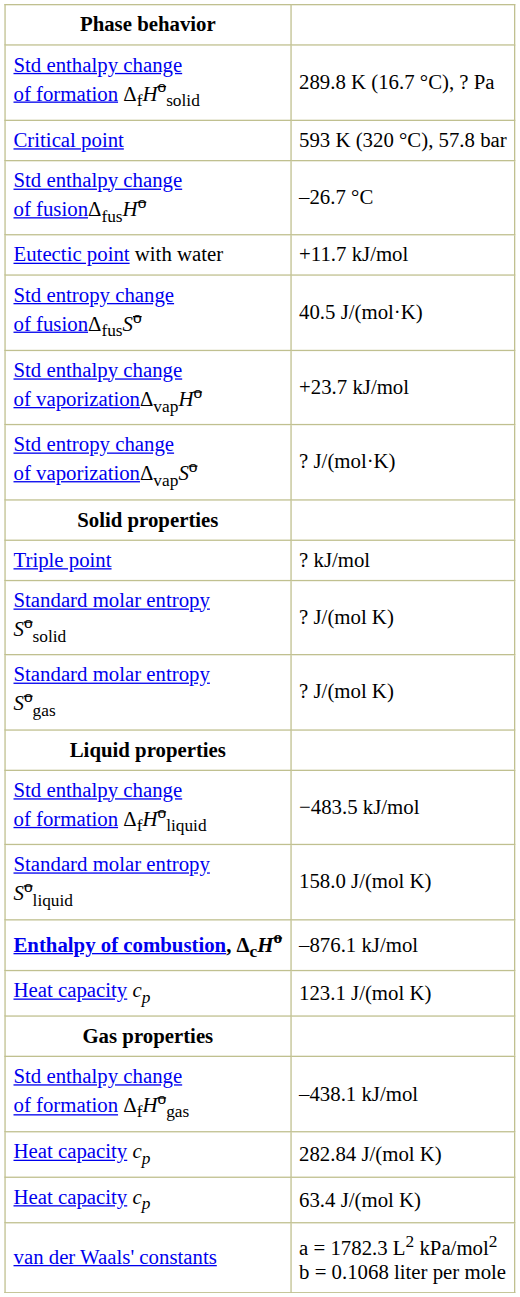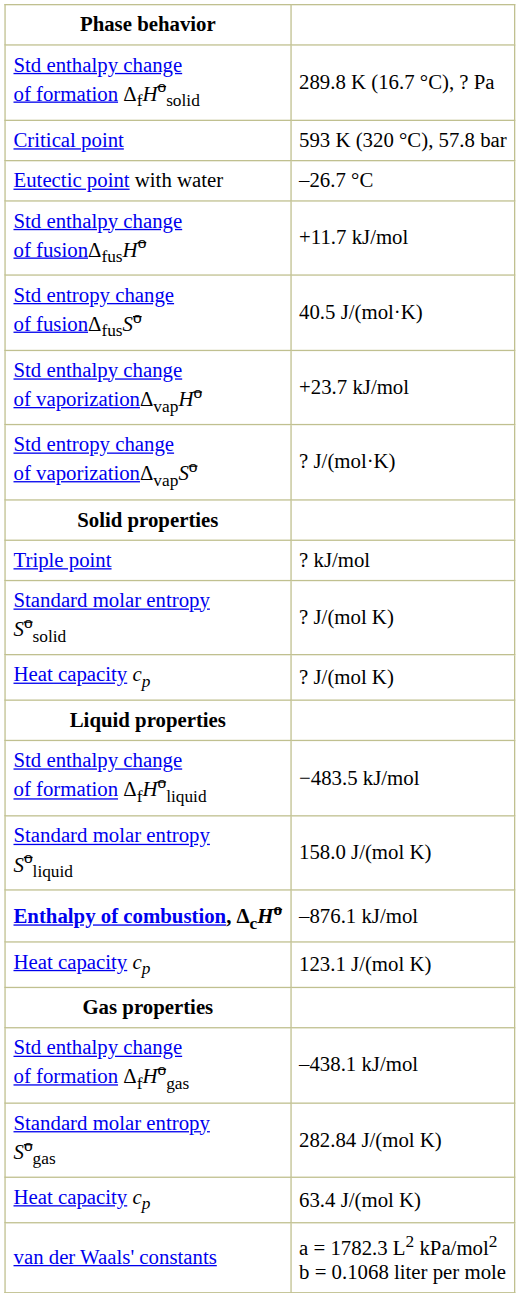row 4 | Phase behavior: Std enthalpy change of fusionΔfusHo -> Eutectic point with water
row 5 | Phase behavior: Eutectic point with water -> Std enthalpy change of fusionΔfusHo
row 12 | Phase behavior: Standard molar entropy Sogas -> Heat capacity cp
row 20 | Phase behavior: Heat capacity cp -> Standard molar entropy Sogas
